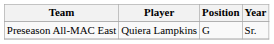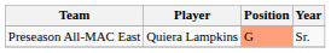row 2 | Position: no background -> lightsalmon background
